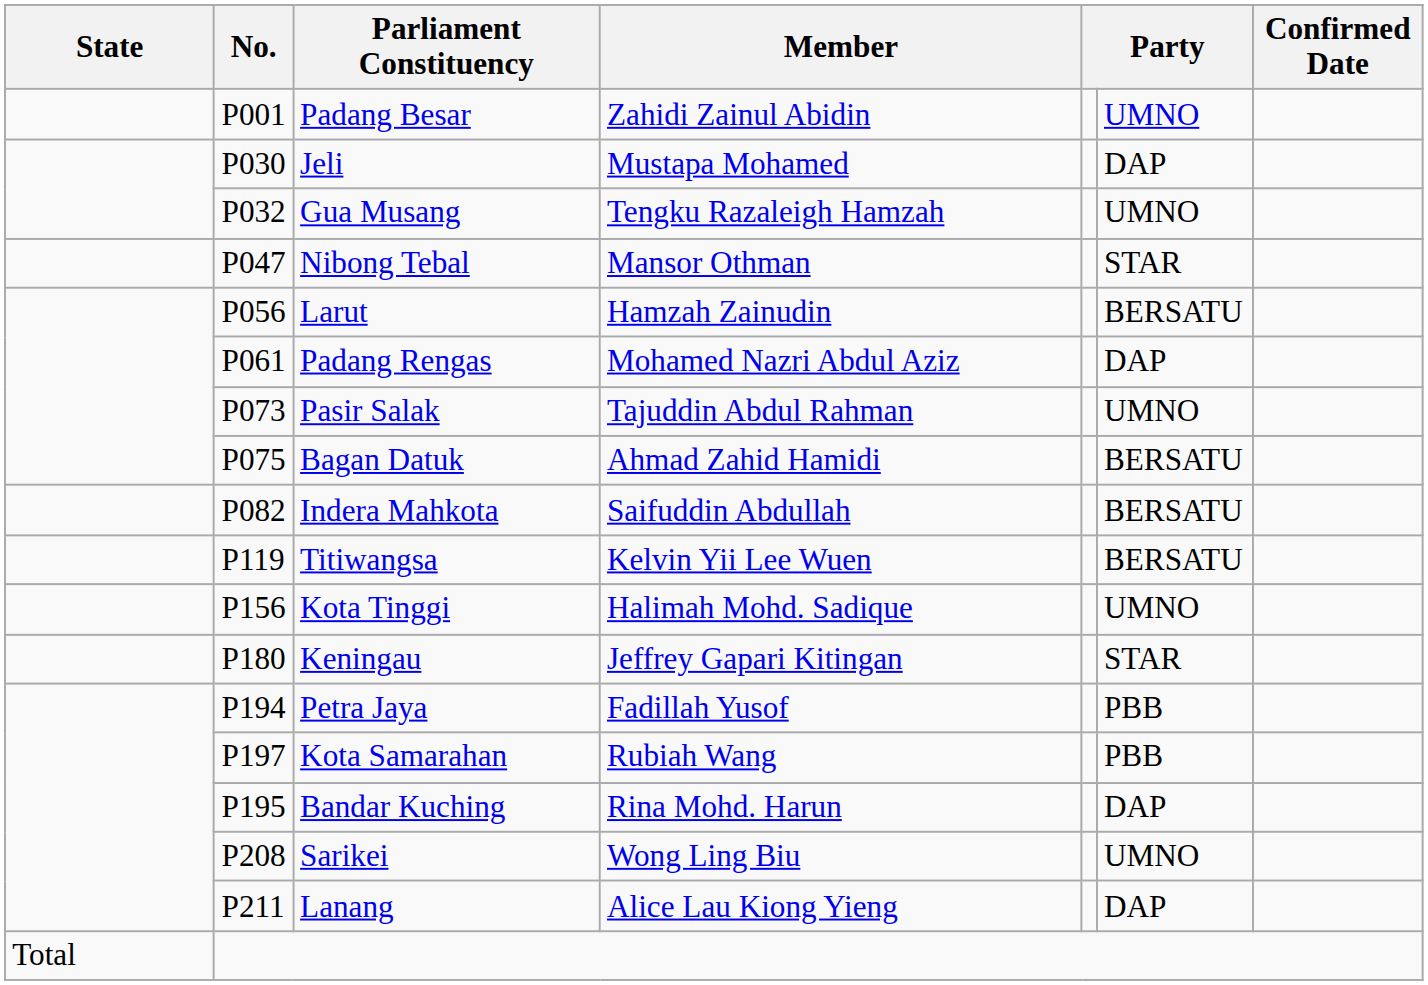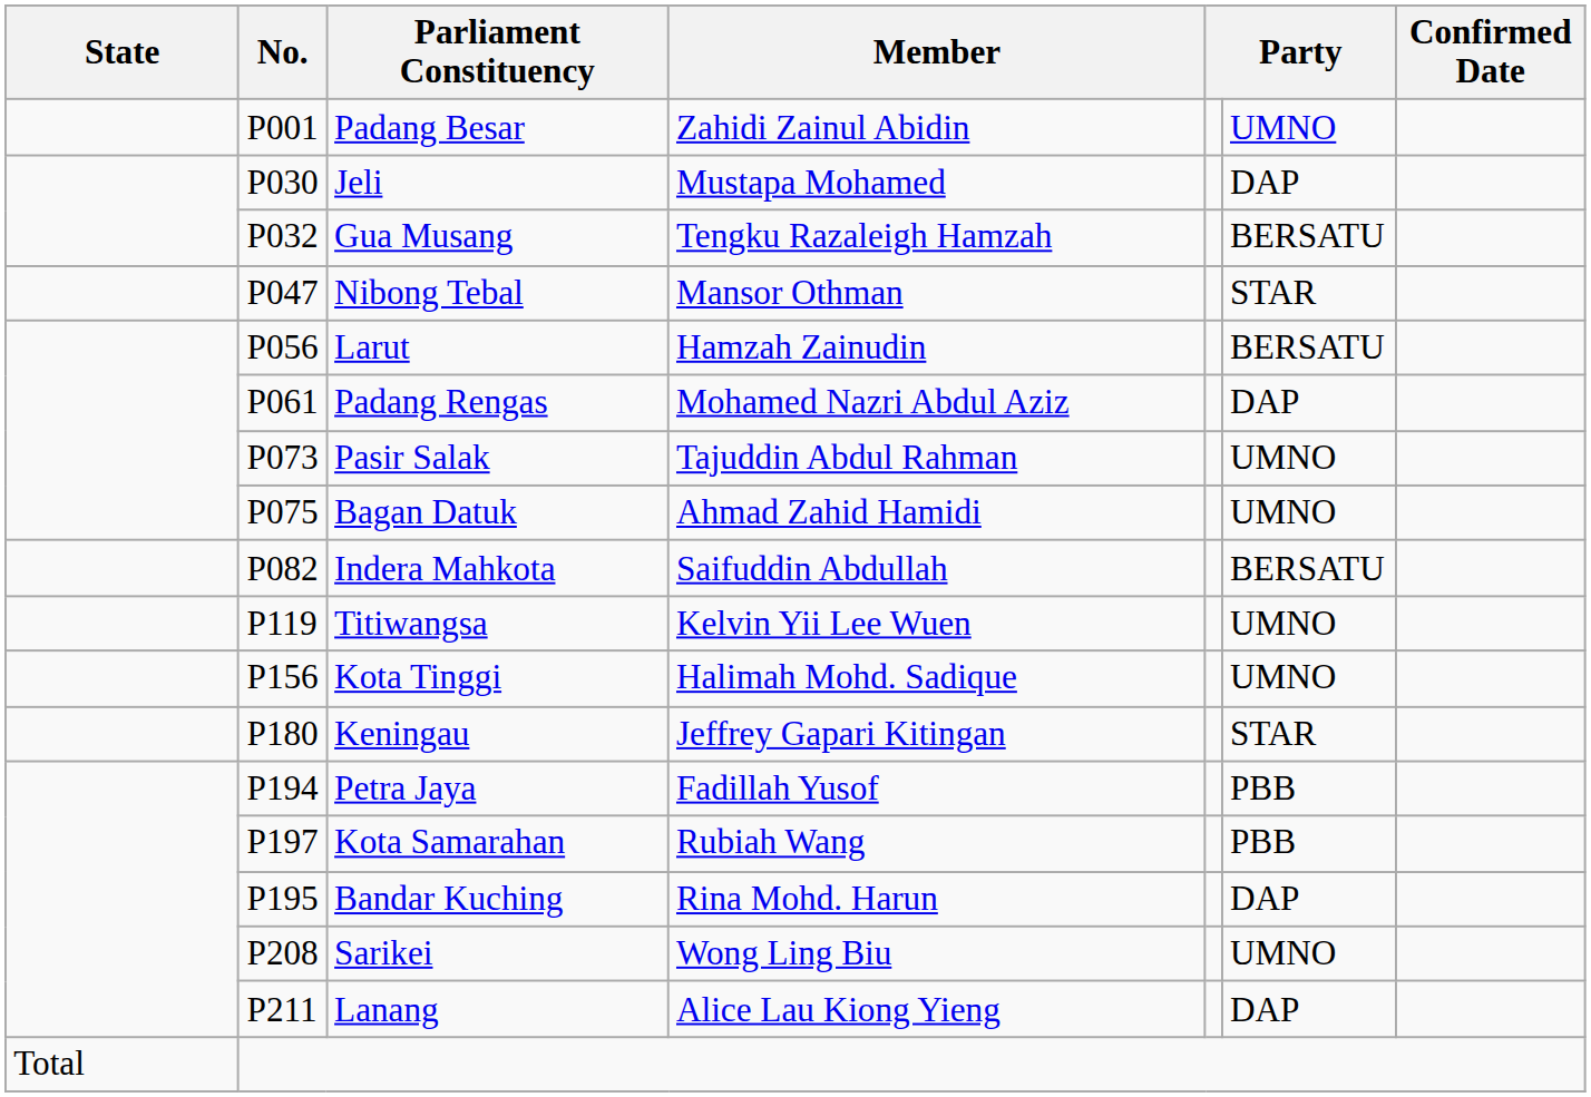Gua Musang | column 6: UMNO -> BERSATU
Bagan Datuk | column 6: BERSATU -> UMNO
Titiwangsa | column 6: BERSATU -> UMNO
